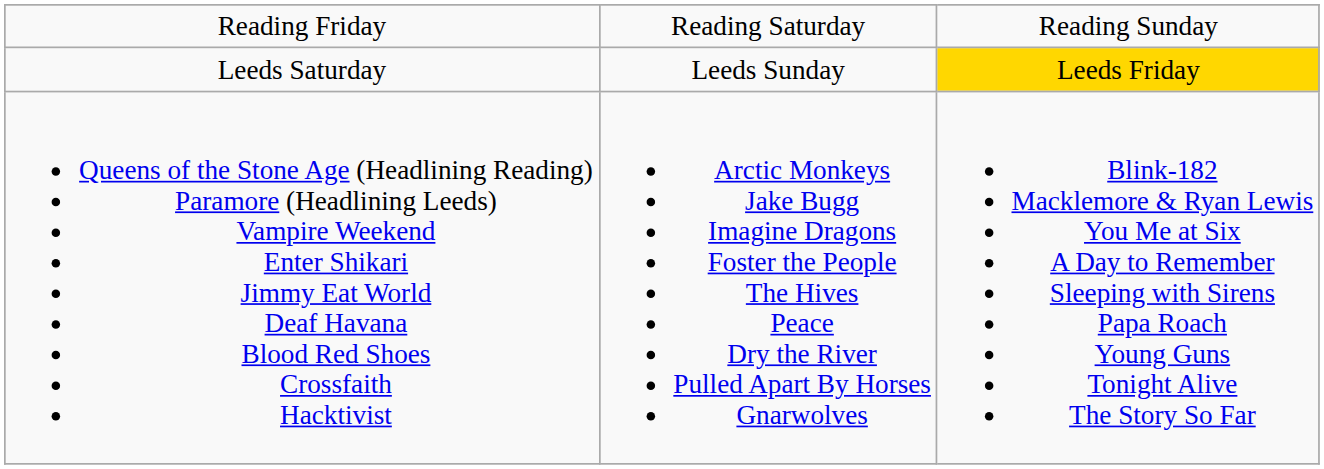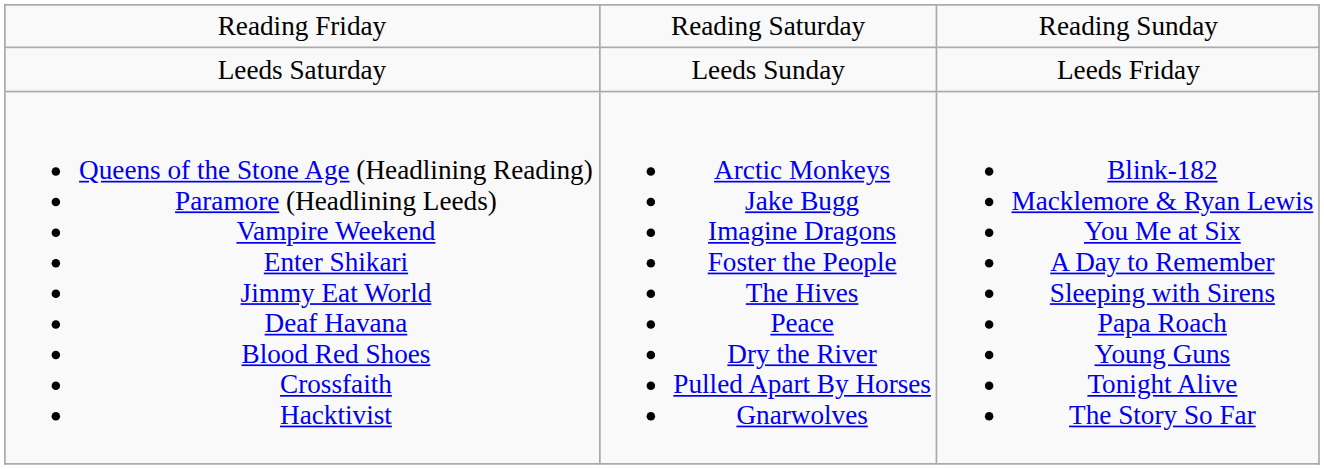Leeds Saturday | column 3: gold background -> no background
